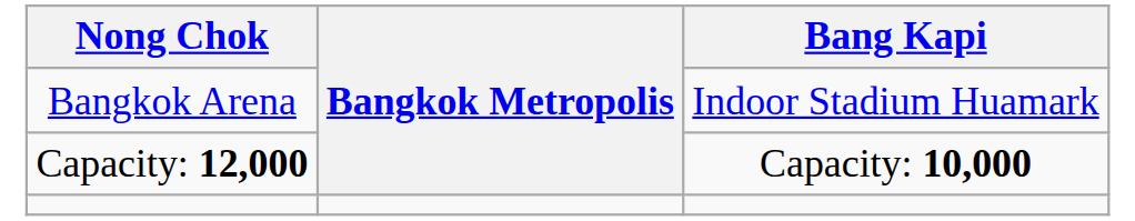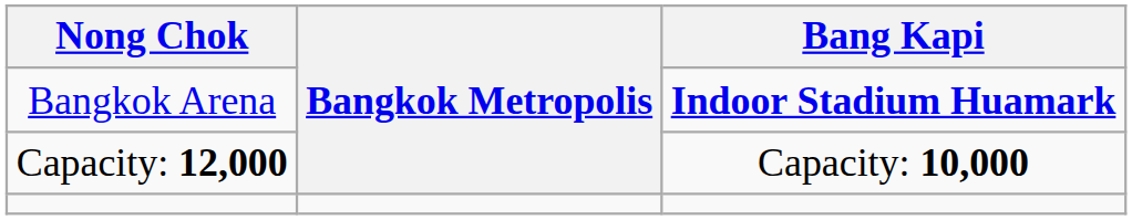Bangkok Arena | Bang Kapi: normal -> bold
